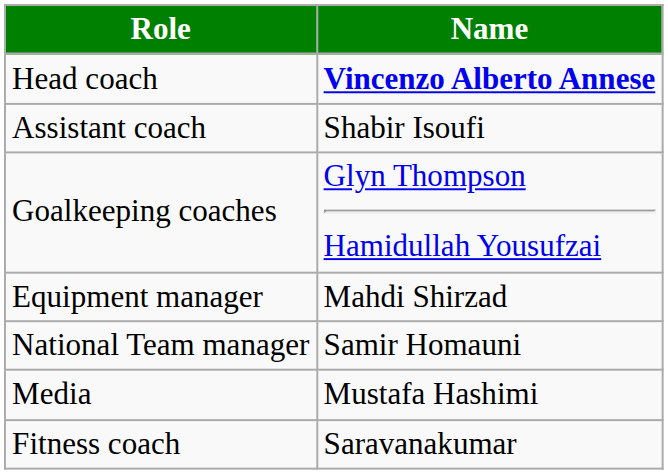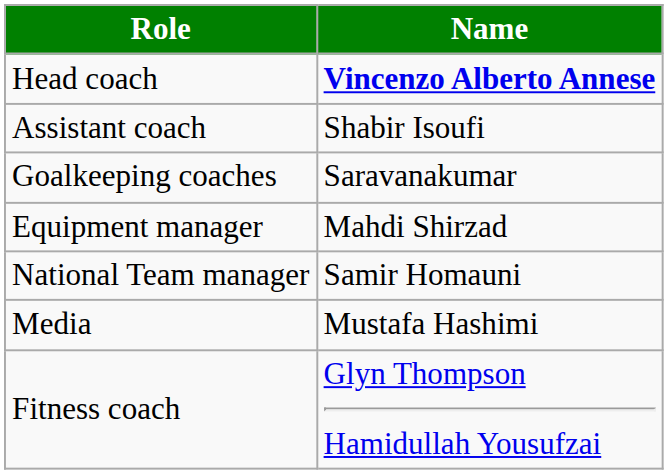Goalkeeping coaches | Name: Glyn Thompson Hamidullah Yousufzai -> Saravanakumar
Fitness coach | Name: Saravanakumar -> Glyn Thompson Hamidullah Yousufzai
